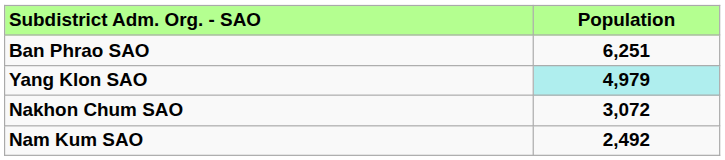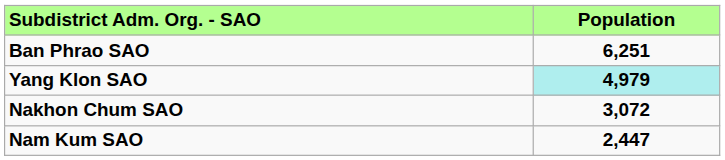Nam Kum SAO | Population: 2,492 -> 2,447
